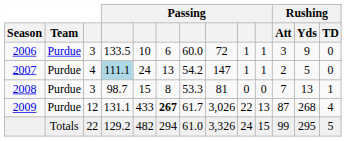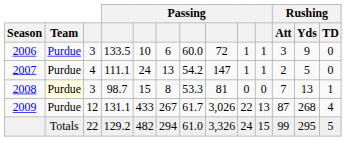2007 | column 4: lightblue background -> no background
2008 | Team: no background -> lightyellow background
2009 | column 6: bold -> normal
